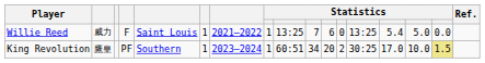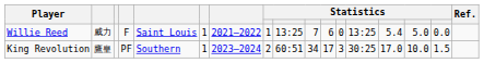King Revolution | column 8: 1 -> 2
King Revolution | column 11: 20 -> 17
King Revolution | column 12: 2 -> 3
King Revolution | column 16: khaki background -> no background
